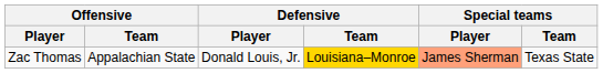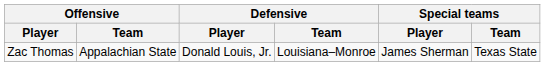Zac Thomas | Defensive / Team: gold background -> no background
Zac Thomas | Special teams / Player: lightsalmon background -> no background
